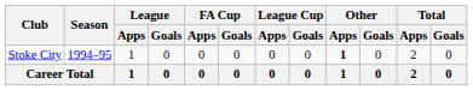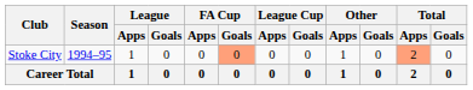Stoke City | FA Cup / Goals: no background -> lightsalmon background
Stoke City | Other / Apps: bold -> normal
Stoke City | Total / Apps: no background -> lightsalmon background
